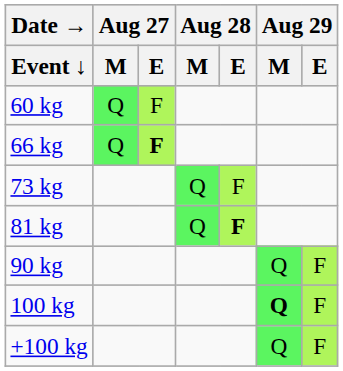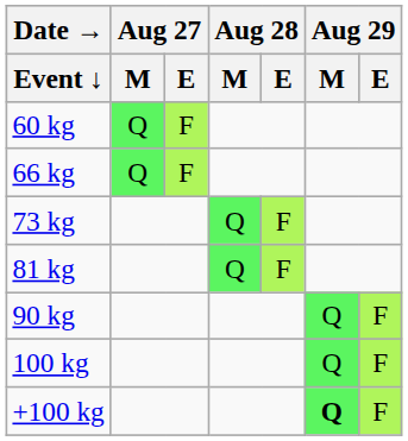66 kg | Aug 27 / E: bold -> normal
81 kg | Aug 28 / E: bold -> normal
100 kg | Aug 29 / M: bold -> normal
+100 kg | Aug 29 / M: normal -> bold
